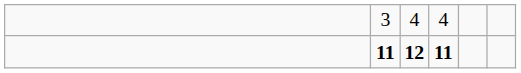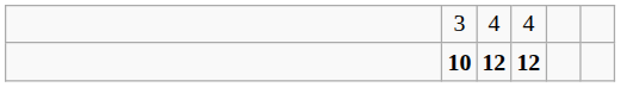row 2 | column 2: 11 -> 10
row 2 | column 4: 11 -> 12
